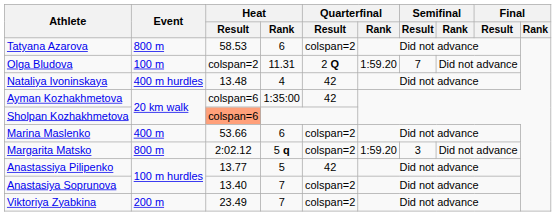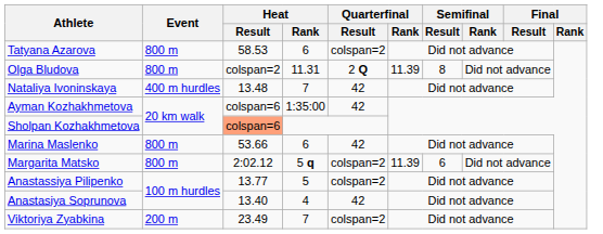Olga Bludova | Event: 100 m -> 800 m
Olga Bludova | Quarterfinal / Rank: 1:59.20 -> 11.39
Olga Bludova | Semifinal / Result: 7 -> 8
Nataliya Ivoninskaya | Heat / Rank: 4 -> 7
Marina Maslenko | Event: 400 m -> 800 m
Marina Maslenko | Quarterfinal / Result: colspan=2 -> 42
Margarita Matsko | Quarterfinal / Rank: 1:59.20 -> 11.39
Margarita Matsko | Semifinal / Result: 3 -> 6
Anastassiya Pilipenko | Quarterfinal / Result: 42 -> colspan=2
Anastasiya Soprunova | Heat / Rank: 7 -> 4
Anastasiya Soprunova | Quarterfinal / Result: colspan=2 -> 42
